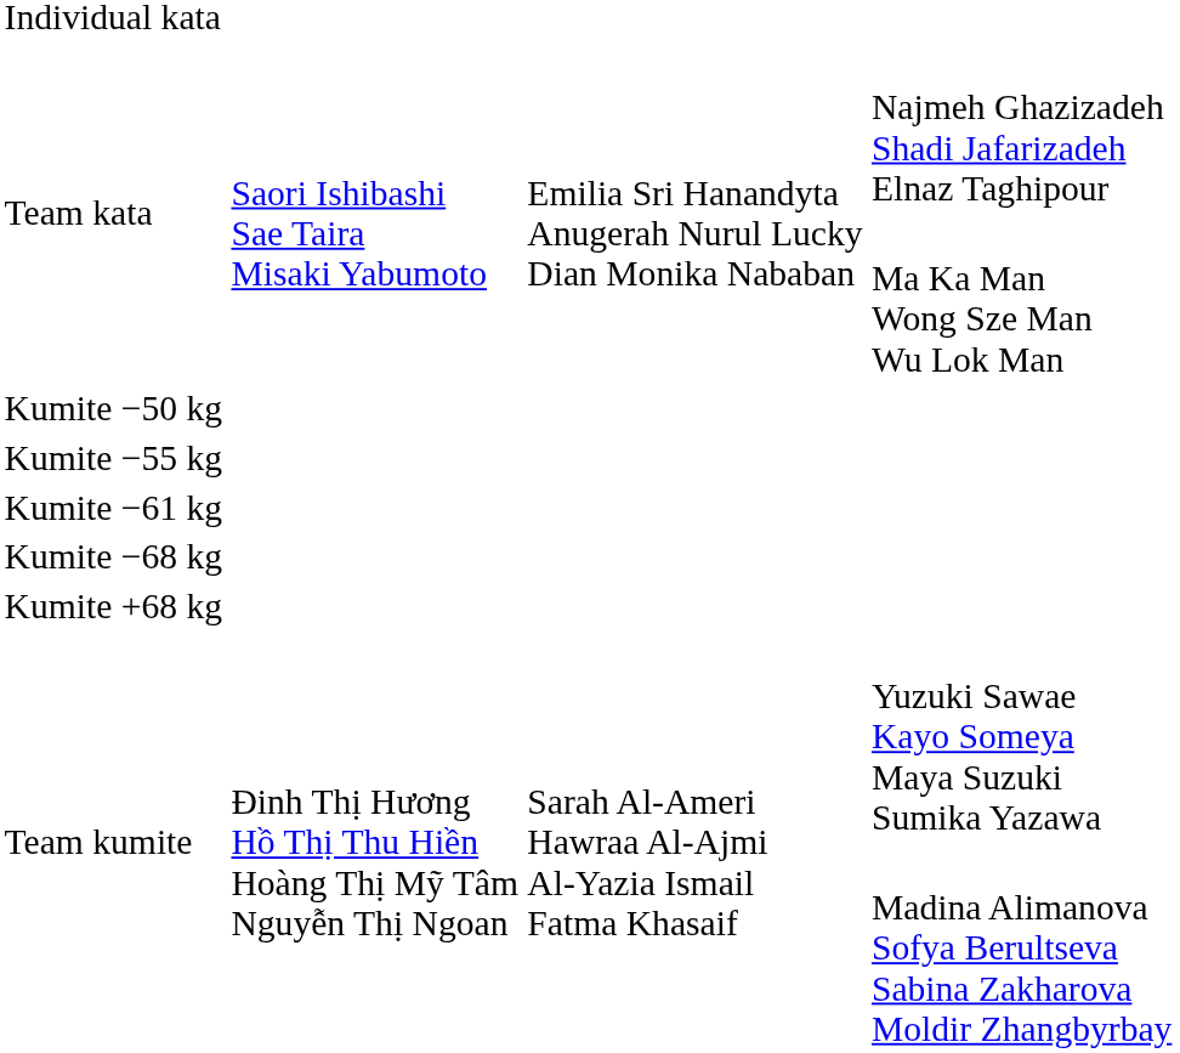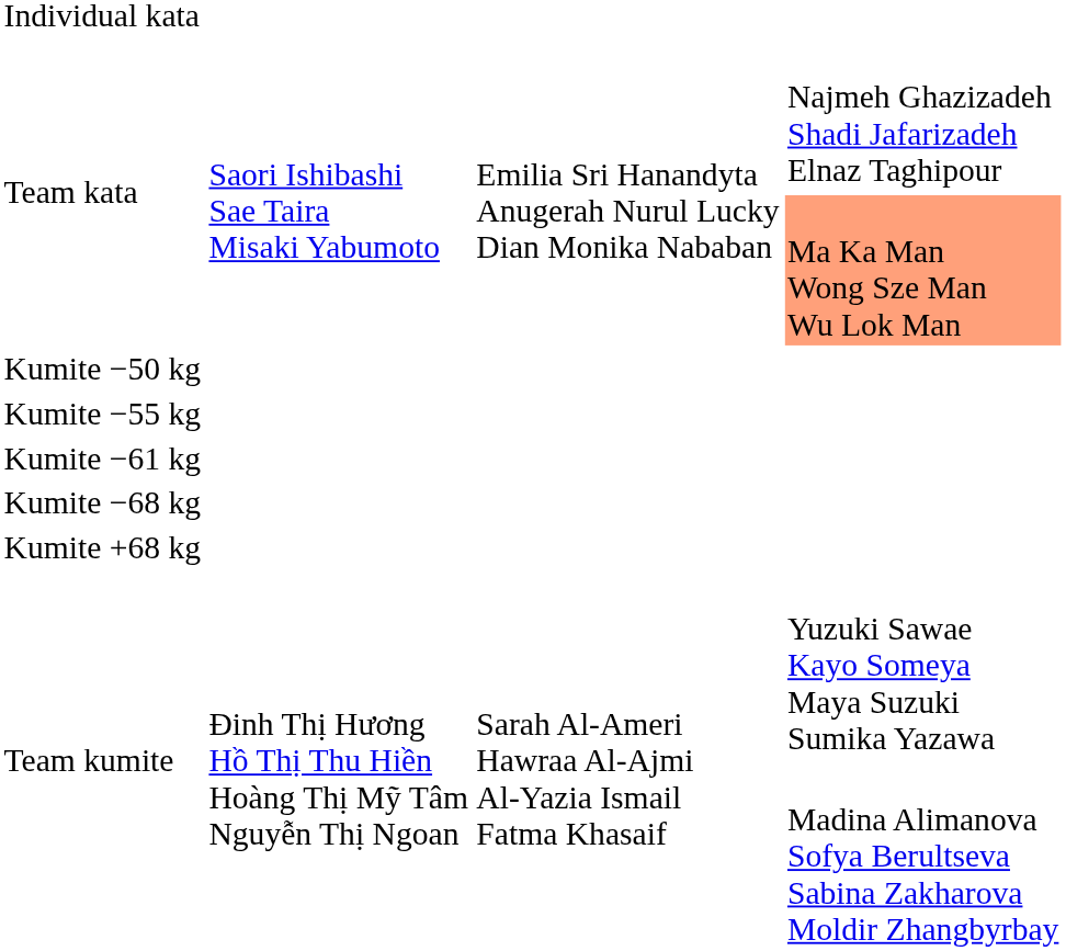Team kata / Ma Ka Man Wong Sze Man Wu Lok Man | column 4: no background -> lightsalmon background
